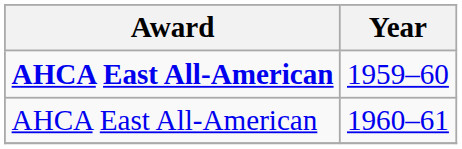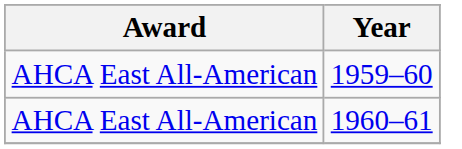row 2 | Award: bold -> normal
